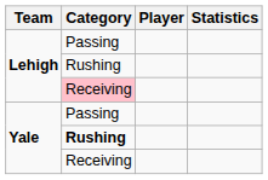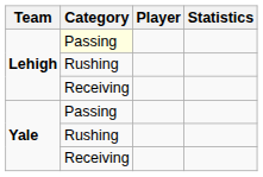Lehigh / Passing | Category: no background -> lightyellow background
Lehigh / Receiving | Category: pink background -> no background
Yale / Rushing | Category: bold -> normal
